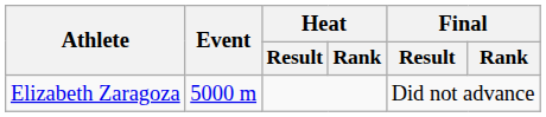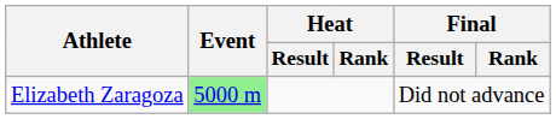Elizabeth Zaragoza | Event: no background -> lightgreen background
